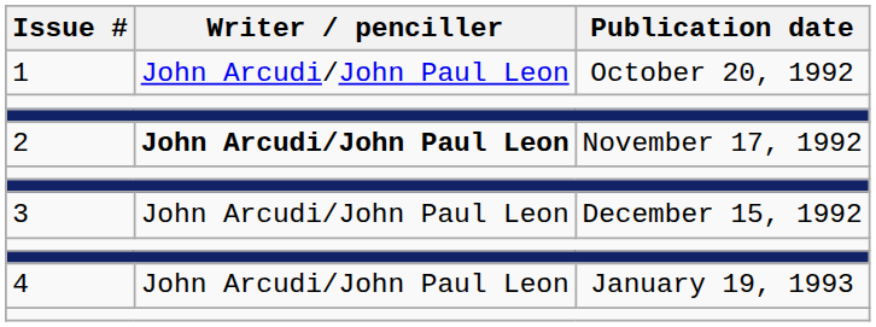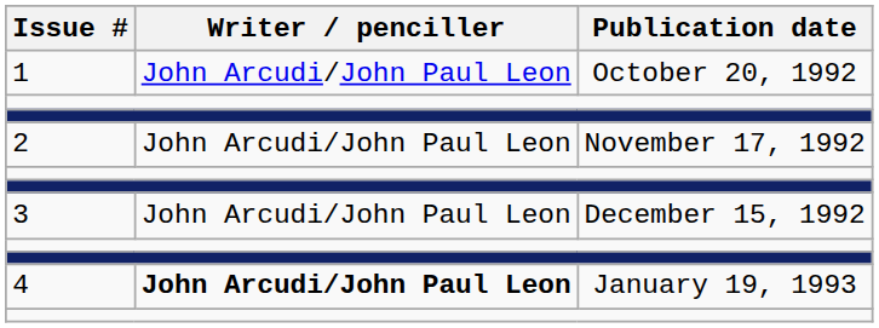2 | Writer / penciller: bold -> normal
4 | Writer / penciller: normal -> bold
